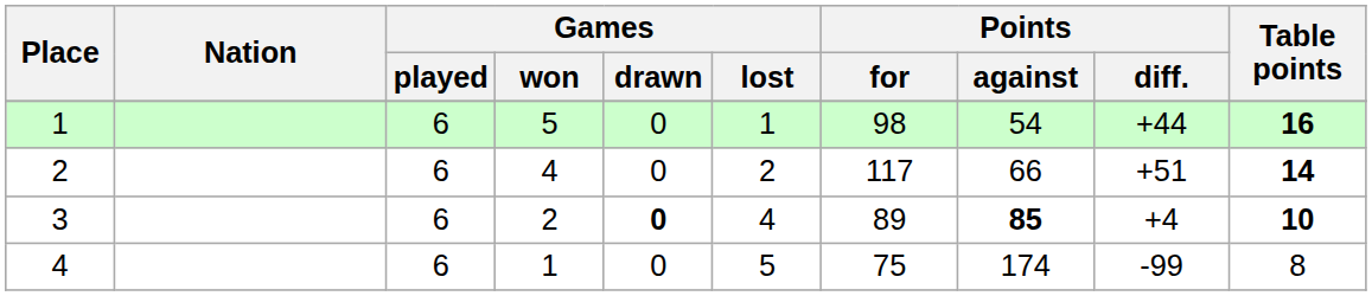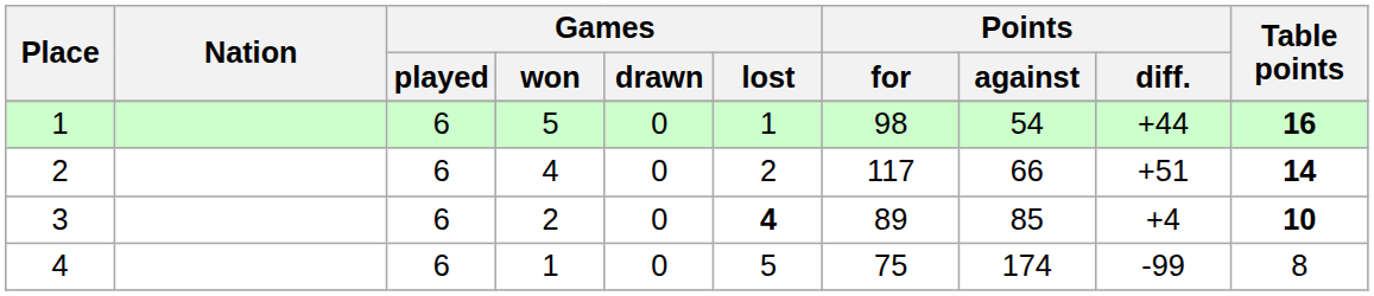3 | Games / drawn: bold -> normal
3 | Games / lost: normal -> bold
3 | Points / against: bold -> normal
